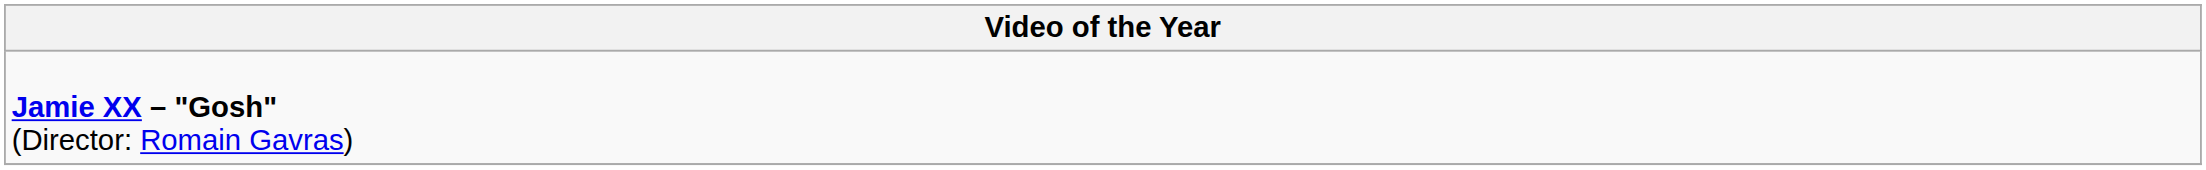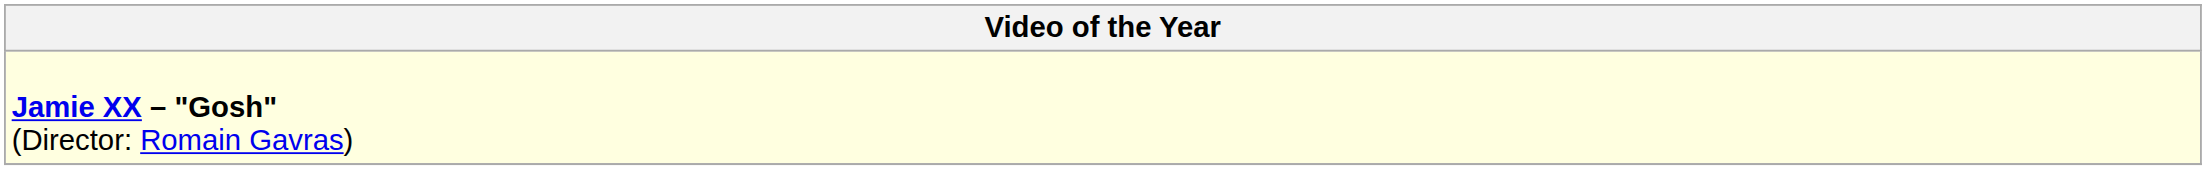row 2 | column 1: no background -> lightyellow background
